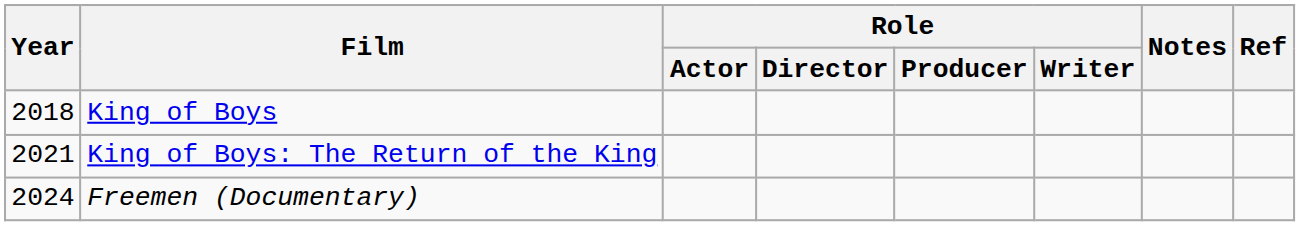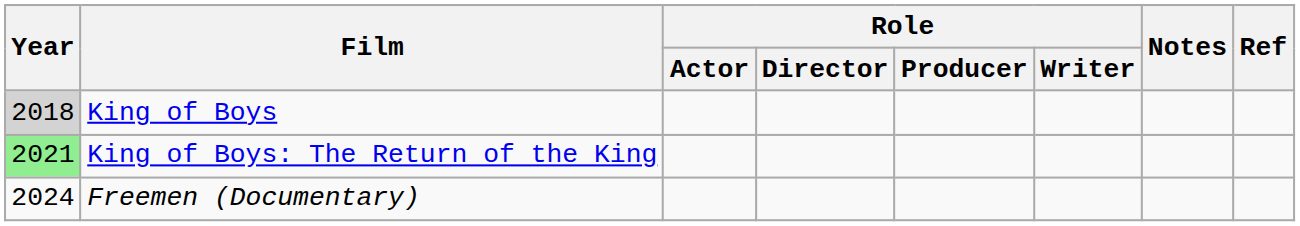King of Boys | Year: no background -> lightgrey background
King of Boys: The Return of the King | Year: no background -> lightgreen background
